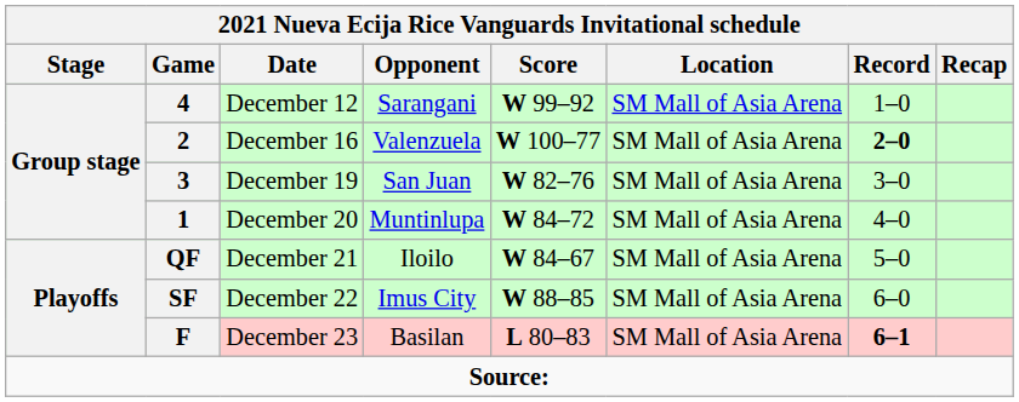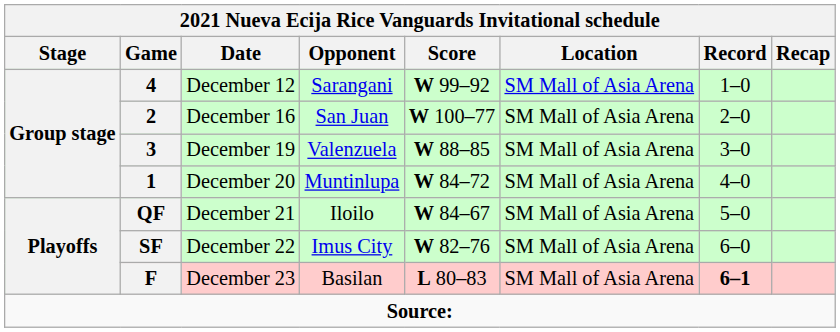December 16 | Opponent: Valenzuela -> San Juan
December 16 | Record: bold -> normal
December 19 | Opponent: San Juan -> Valenzuela
December 19 | Score: W 82–76 -> W 88–85
December 22 | Score: W 88–85 -> W 82–76
